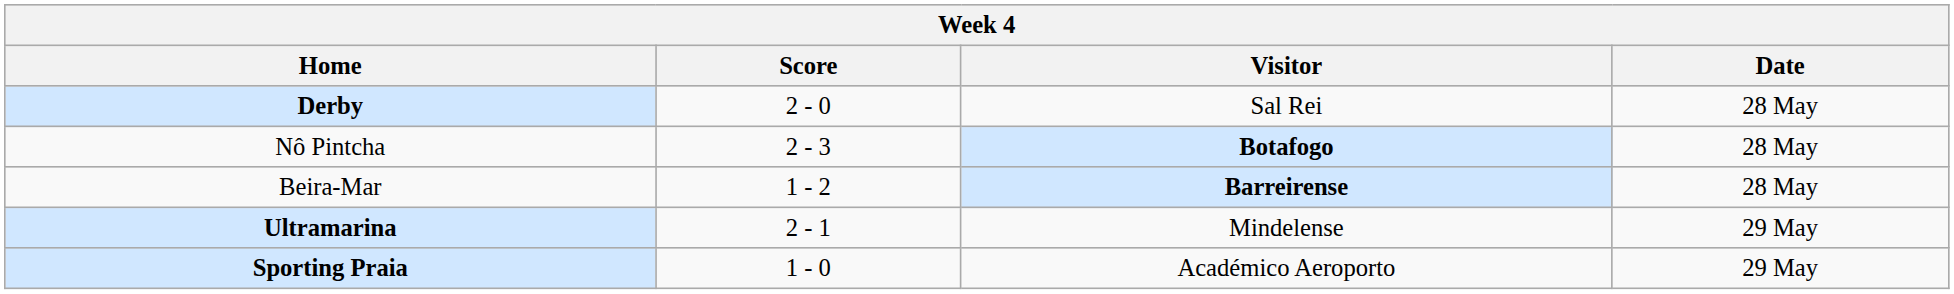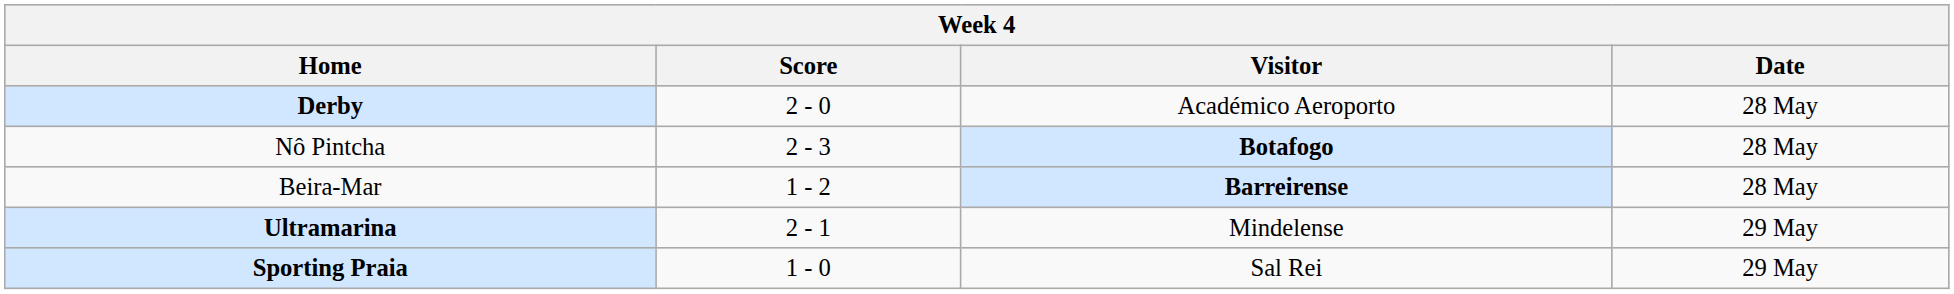Derby | Visitor: Sal Rei -> Académico Aeroporto
Sporting Praia | Visitor: Académico Aeroporto -> Sal Rei
